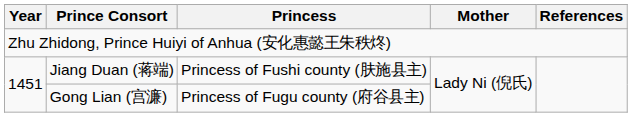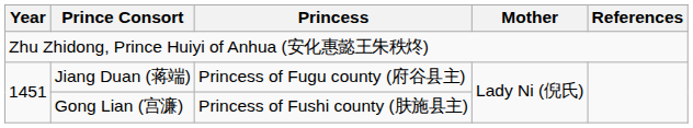Jiang Duan (蒋端) | Princess: Princess of Fushi county (肤施县主) -> Princess of Fugu county (府谷县主)
Gong Lian (宫濂) | Princess: Princess of Fugu county (府谷县主) -> Princess of Fushi county (肤施县主)
